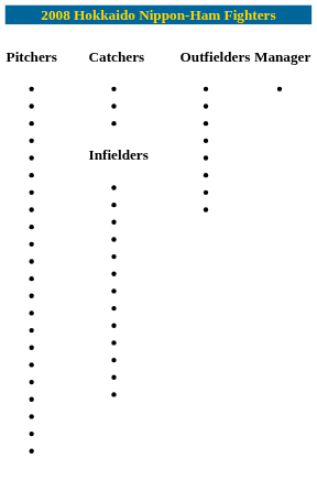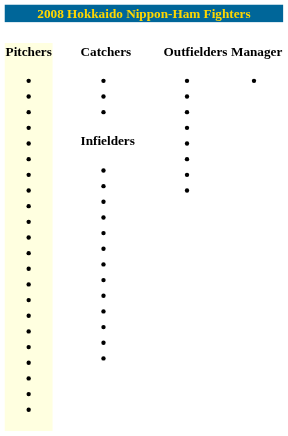Pitchers | column 1: no background -> lightyellow background
